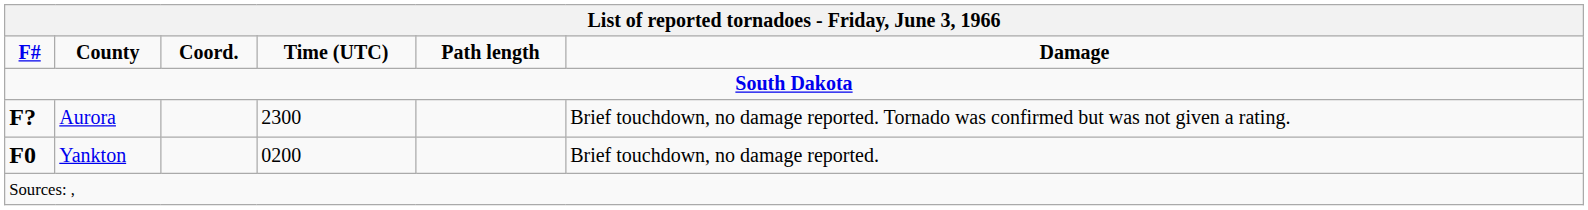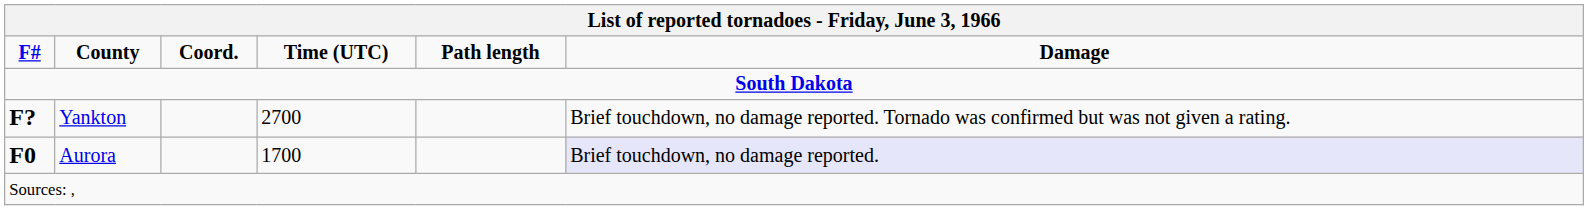F? | List of reported tornadoes - Friday, June 3, 1966 / County: Aurora -> Yankton
F? | column 4: 2300 -> 2700
F0 | List of reported tornadoes - Friday, June 3, 1966 / County: Yankton -> Aurora
F0 | column 4: 0200 -> 1700
F0 | List of reported tornadoes - Friday, June 3, 1966 / Damage: no background -> lavender background
